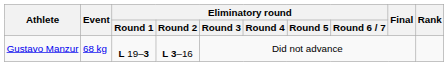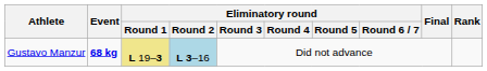Gustavo Manzur | Event: normal -> bold
Gustavo Manzur | Eliminatory round / Round 1: no background -> khaki background
Gustavo Manzur | Eliminatory round / Round 2: no background -> lightblue background
